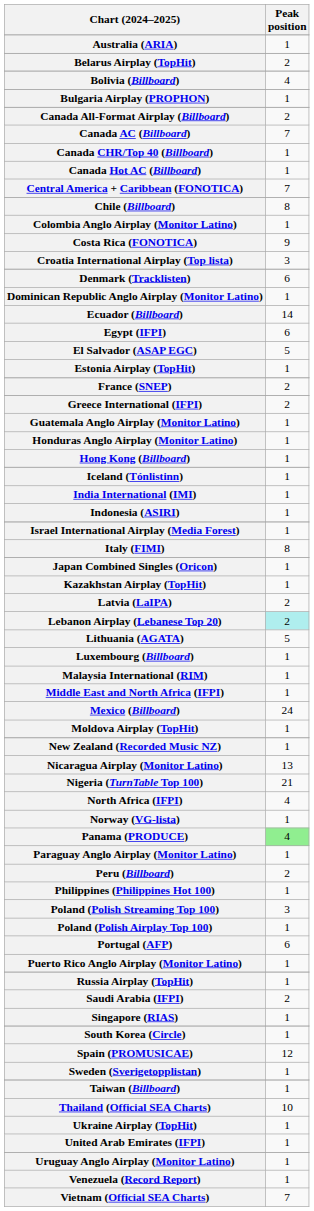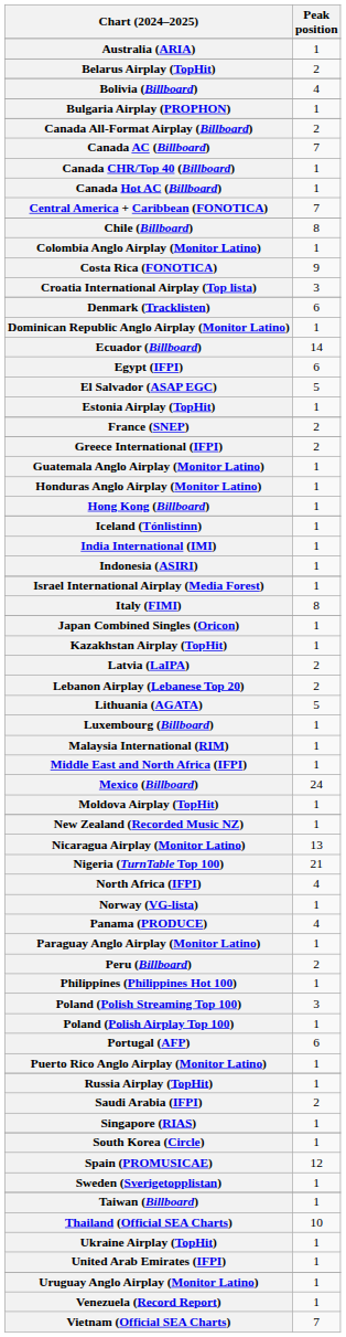Lebanon Airplay (Lebanese Top 20) | Peak position: paleturquoise background -> no background
Panama (PRODUCE) | Peak position: lightgreen background -> no background
